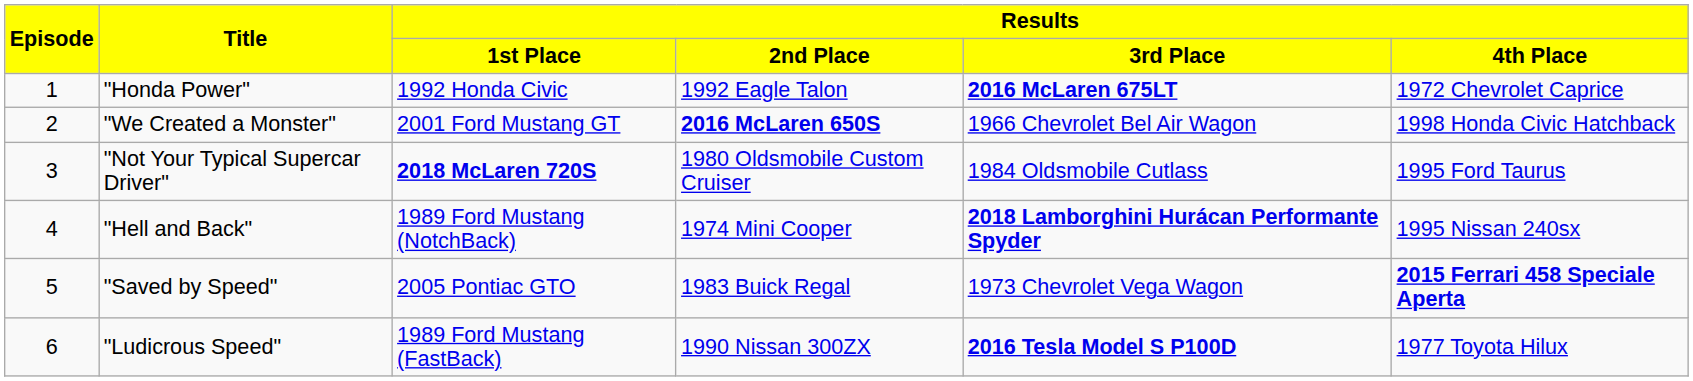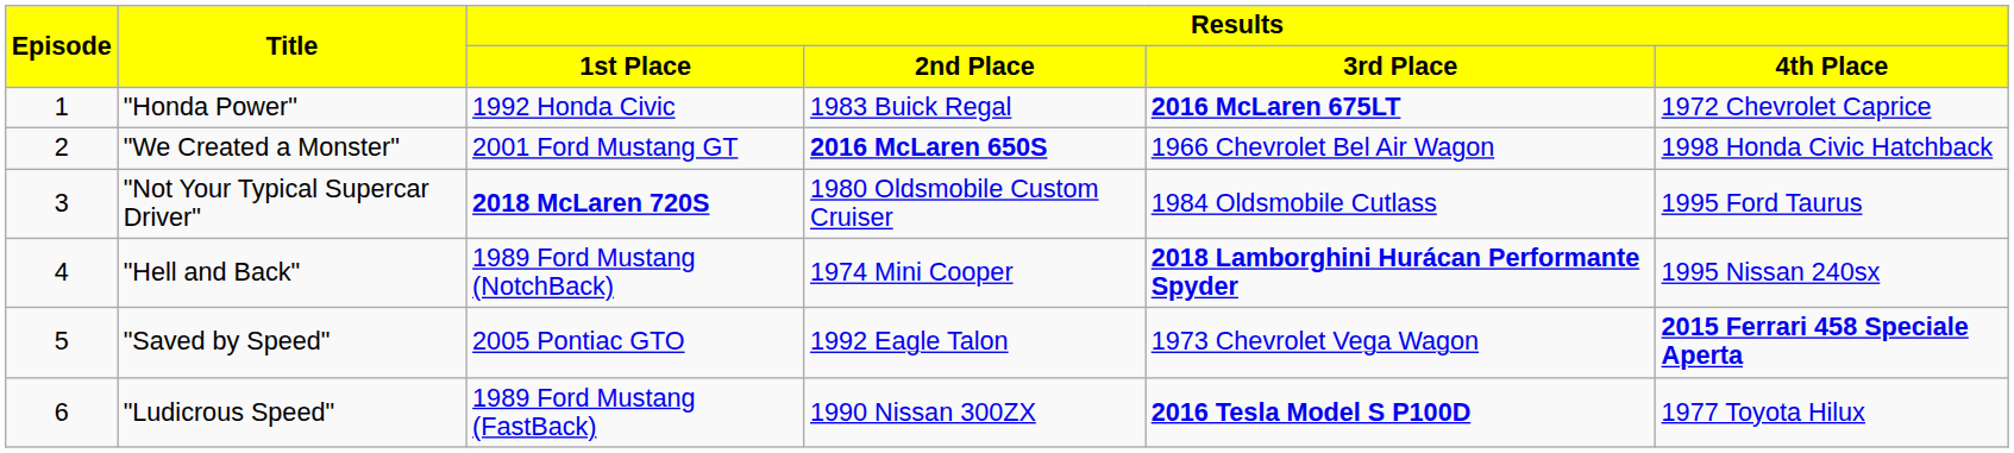"Honda Power" | Results / 2nd Place: 1992 Eagle Talon -> 1983 Buick Regal
"Saved by Speed" | Results / 2nd Place: 1983 Buick Regal -> 1992 Eagle Talon
